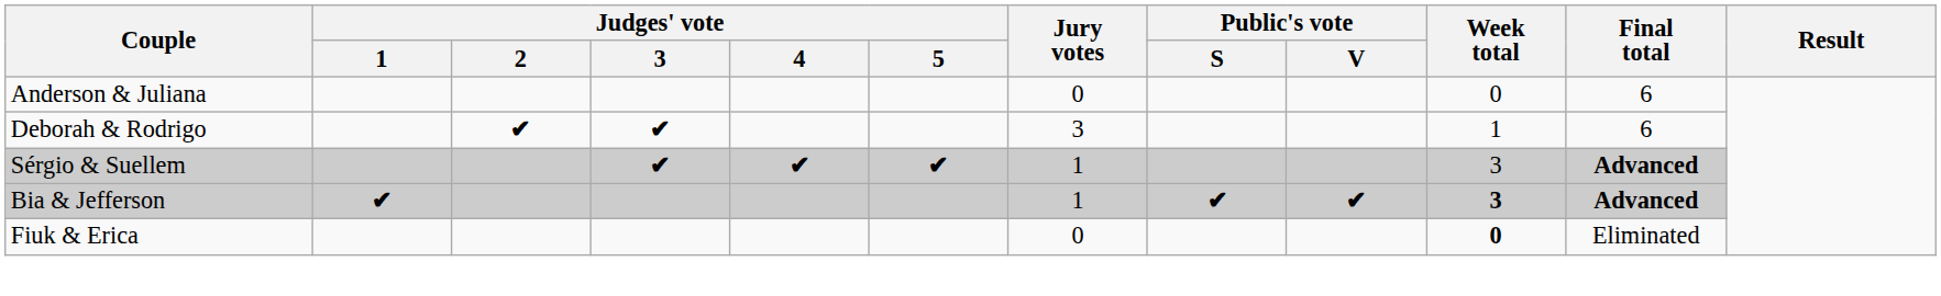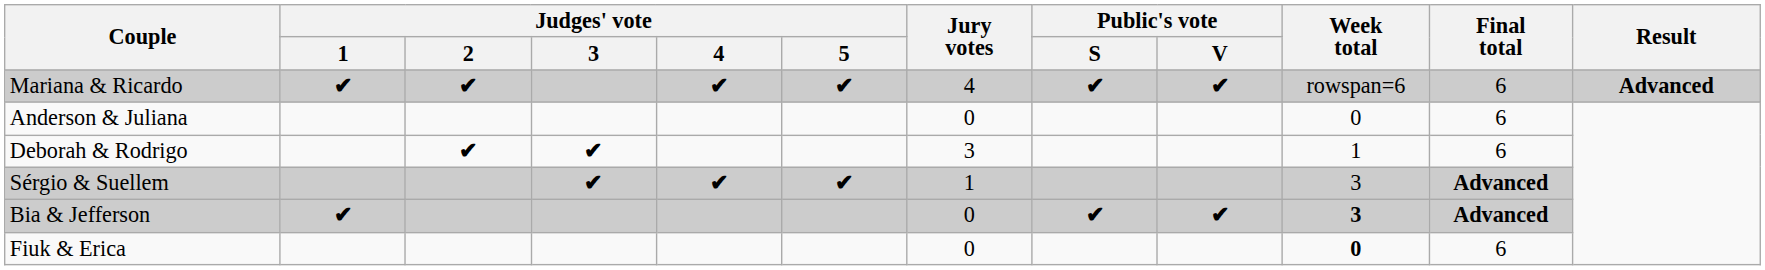+ row: Mariana & Ricardo | ✔ | ✔ | ✔ | ✔ | 4 | ✔ | ✔ | rowspan=6 | 6 | Advanced
Bia & Jefferson | Jury votes: 1 -> 0
Fiuk & Erica | Final total: Eliminated -> 6
